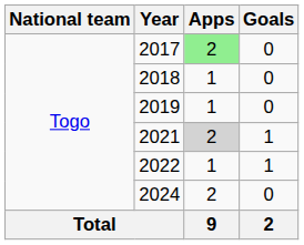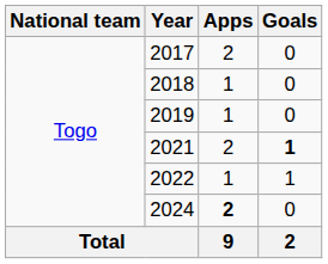2017 | Apps: lightgreen background -> no background
2021 | Apps: lightgrey background -> no background
2021 | Goals: normal -> bold
2024 | Apps: normal -> bold
